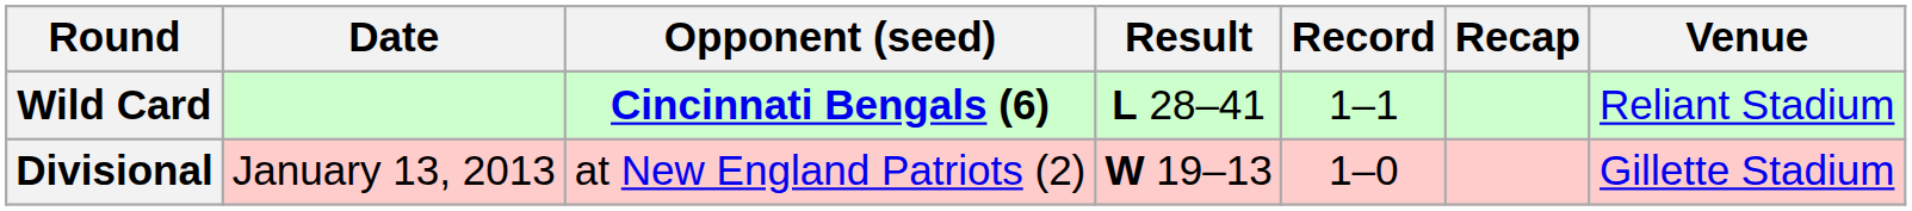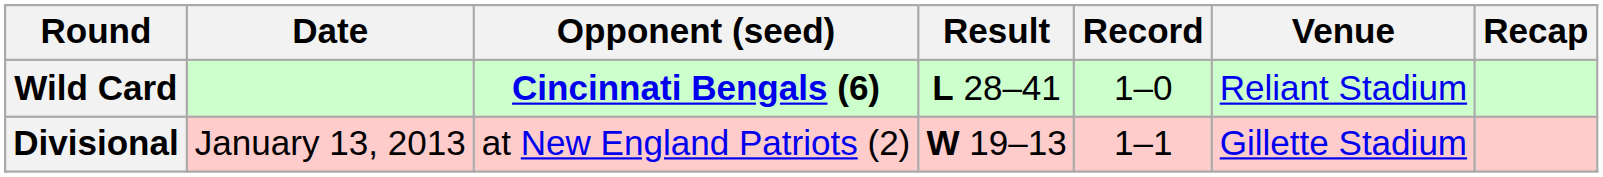columns swapped: Venue <-> Recap
Wild Card | Record: 1–1 -> 1–0
Divisional | Record: 1–0 -> 1–1
